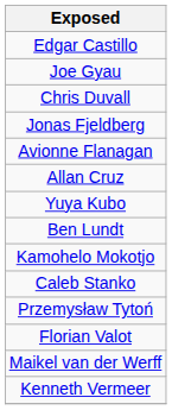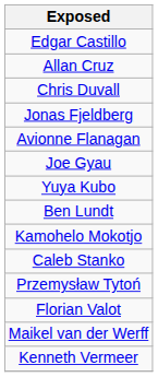row 3 | column 1: Joe Gyau -> Allan Cruz
row 7 | column 1: Allan Cruz -> Joe Gyau
